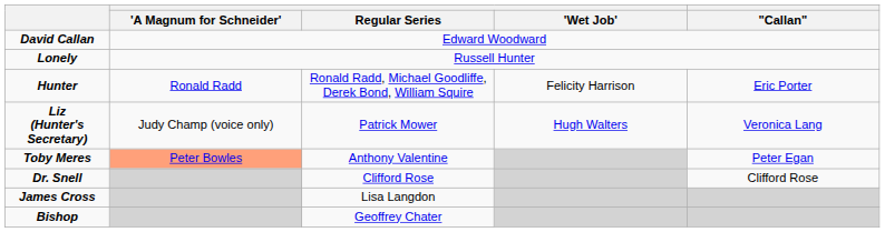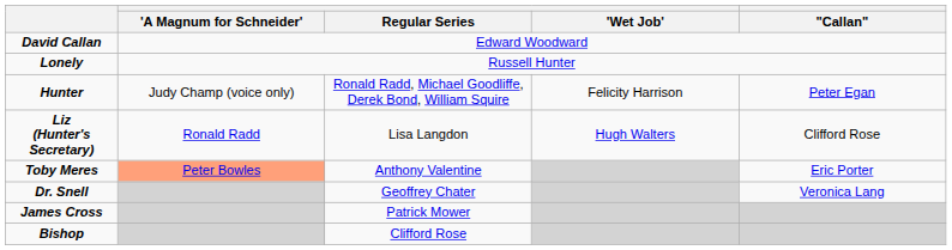Hunter | 'A Magnum for Schneider': Ronald Radd -> Judy Champ (voice only)
Hunter | "Callan": Eric Porter -> Peter Egan
Liz (Hunter's Secretary) | 'A Magnum for Schneider': Judy Champ (voice only) -> Ronald Radd
Liz (Hunter's Secretary) | Regular Series: Patrick Mower -> Lisa Langdon
Liz (Hunter's Secretary) | "Callan": Veronica Lang -> Clifford Rose
Toby Meres | "Callan": Peter Egan -> Eric Porter
Dr. Snell | Regular Series: Clifford Rose -> Geoffrey Chater
Dr. Snell | "Callan": Clifford Rose -> Veronica Lang
James Cross | Regular Series: Lisa Langdon -> Patrick Mower
Bishop | Regular Series: Geoffrey Chater -> Clifford Rose
